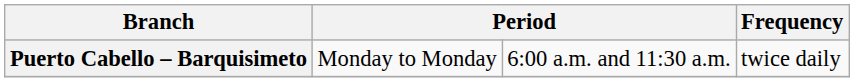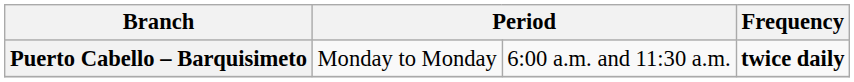Puerto Cabello – Barquisimeto | Frequency: normal -> bold
